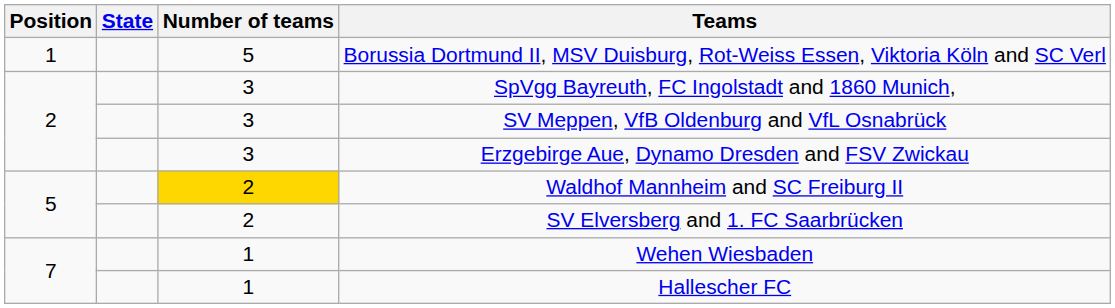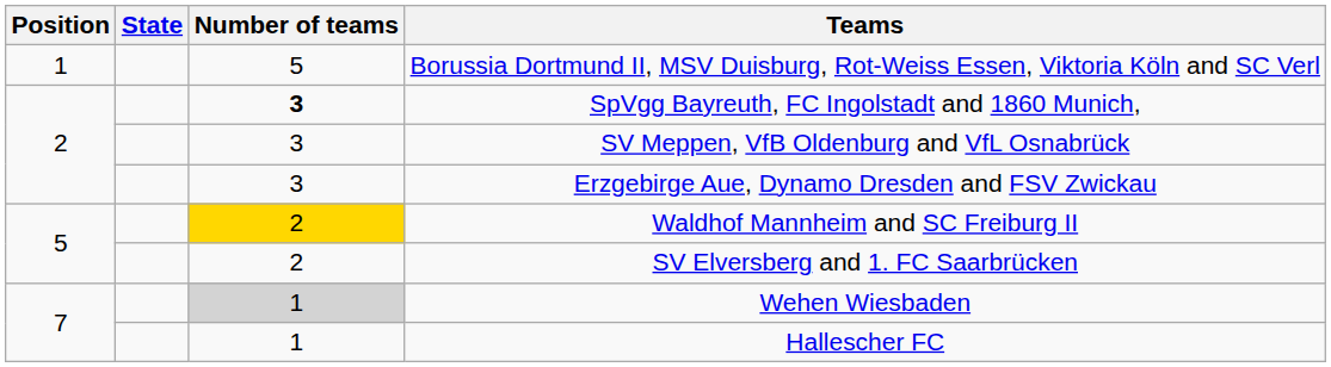SpVgg Bayreuth, FC Ingolstadt and 1860 Munich, | Number of teams: normal -> bold
Wehen Wiesbaden | Number of teams: no background -> lightgrey background
